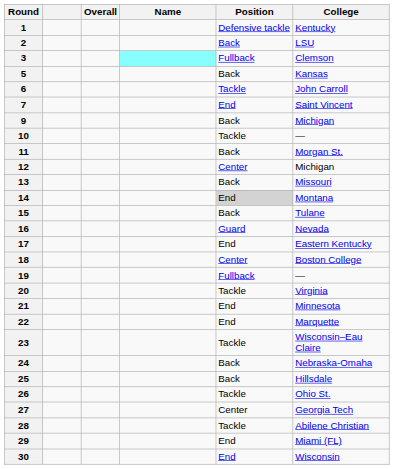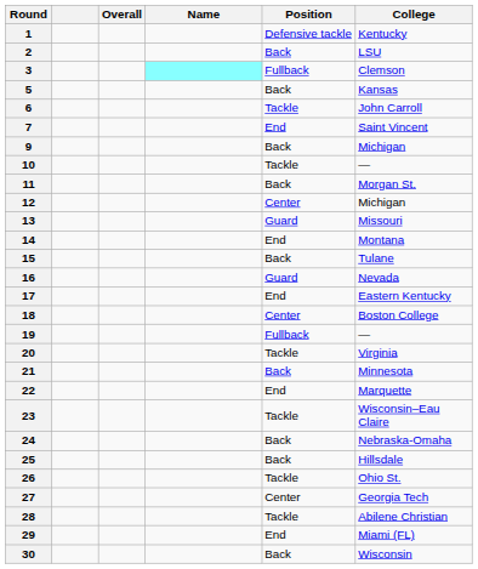13 | Position: Back -> Guard
14 | Position: lightgrey background -> no background
21 | Position: End -> Back
30 | Position: End -> Back
